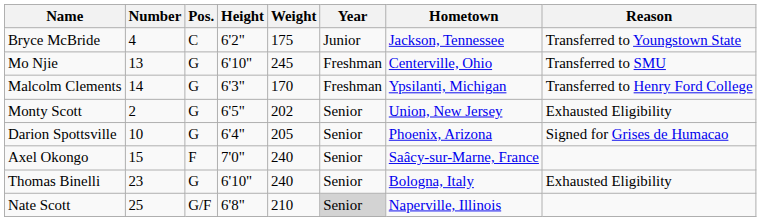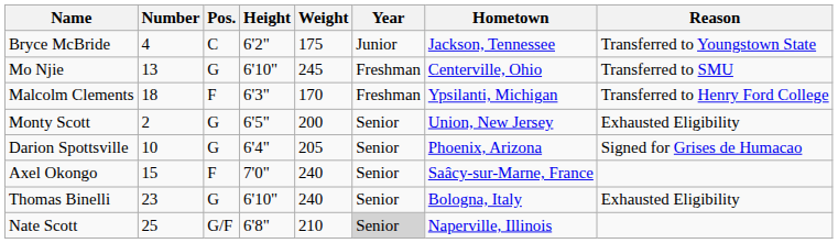Malcolm Clements | Number: 14 -> 18
Malcolm Clements | Pos.: G -> F
Monty Scott | Weight: 202 -> 200
